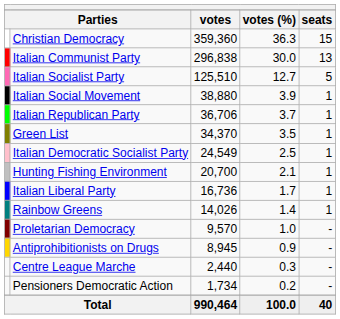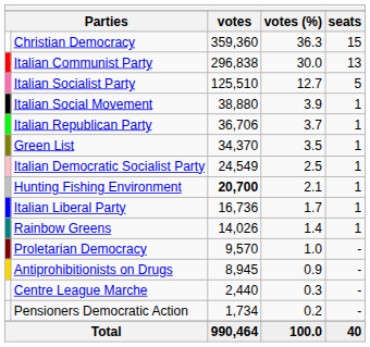Hunting Fishing Environment | votes: normal -> bold
